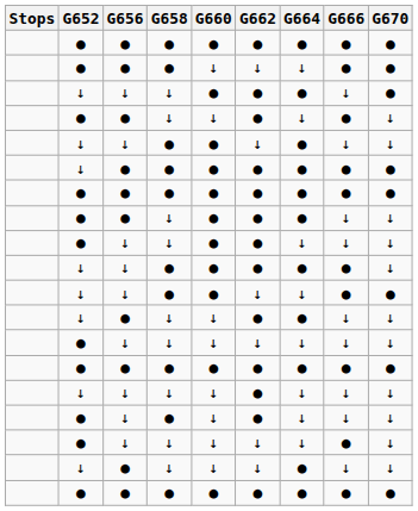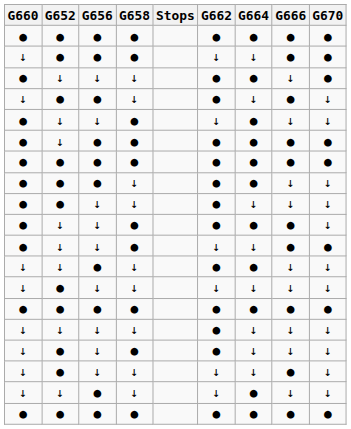columns swapped: Stops <-> G660
